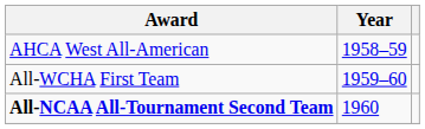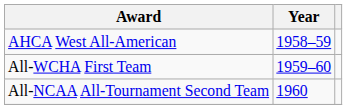row 4 | Award: bold -> normal
